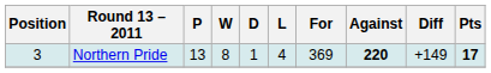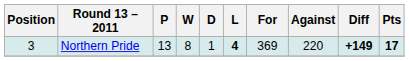Northern Pride | L: normal -> bold
Northern Pride | Against: bold -> normal
Northern Pride | Diff: normal -> bold
